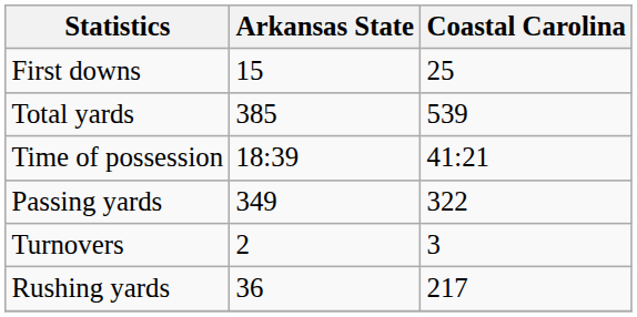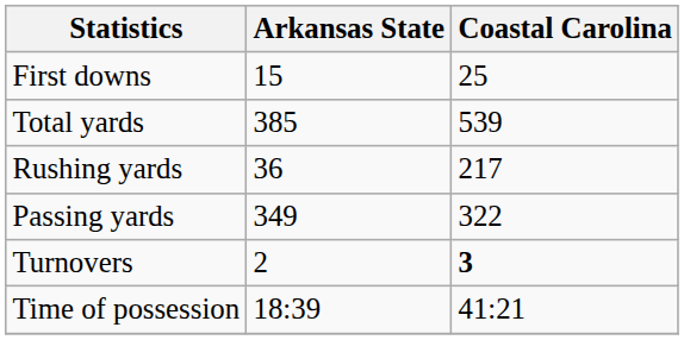rows swapped: Rushing yards <-> Time of possession
Turnovers | Coastal Carolina: normal -> bold
